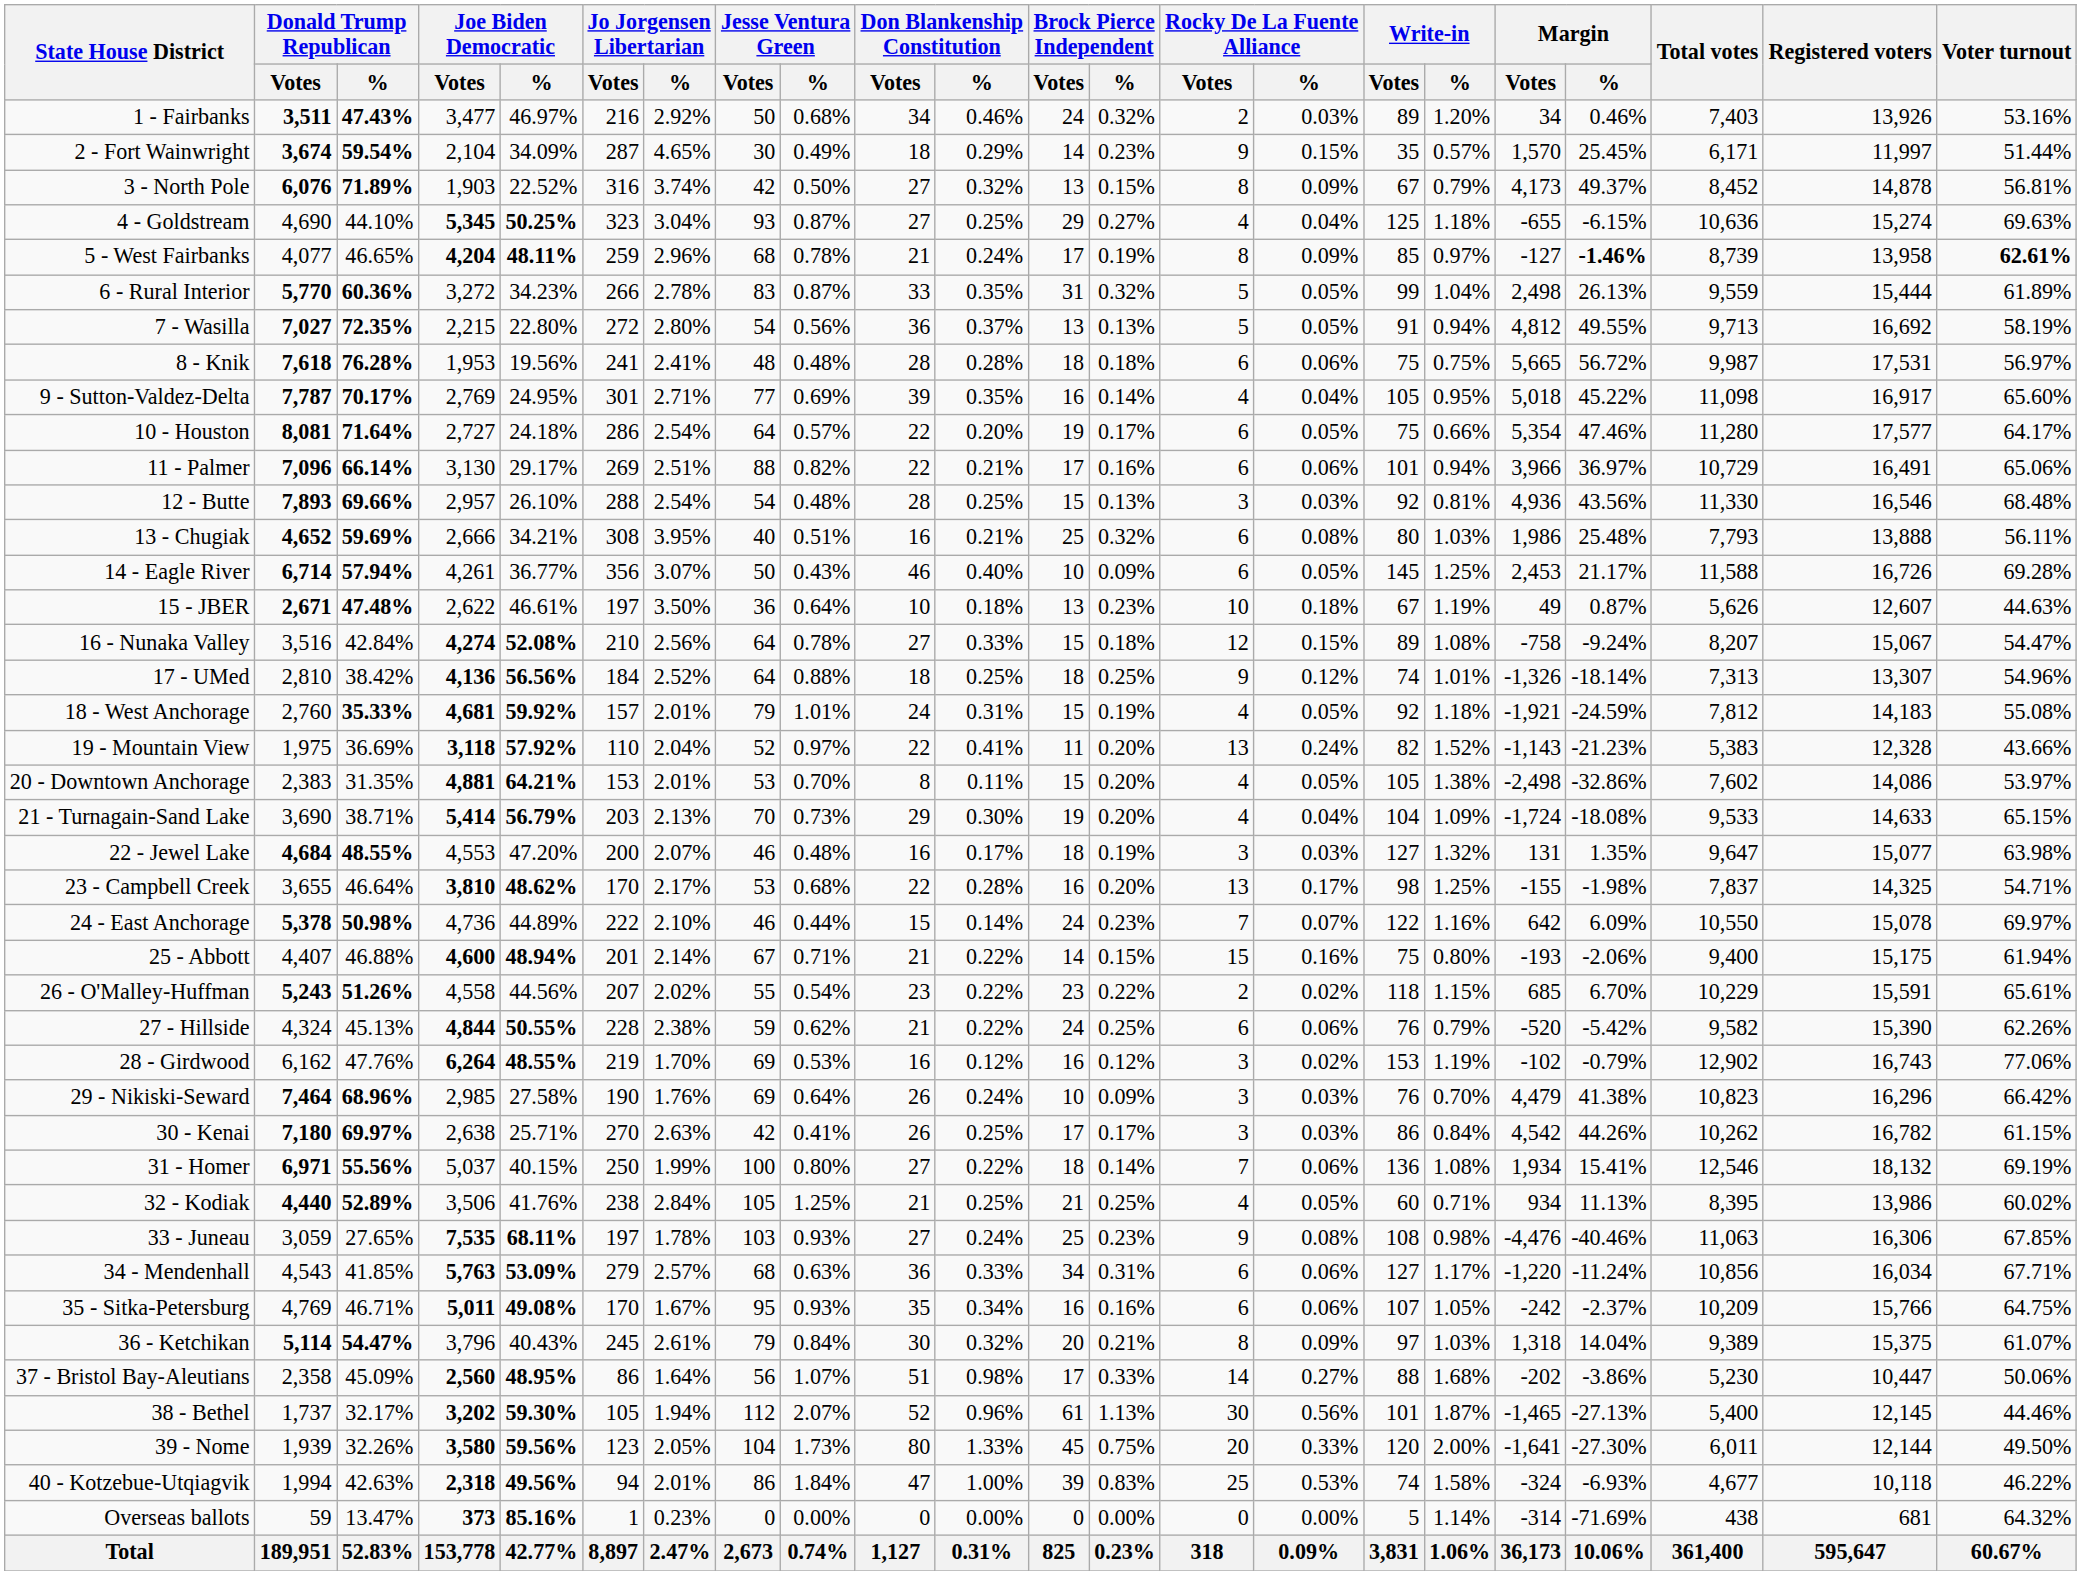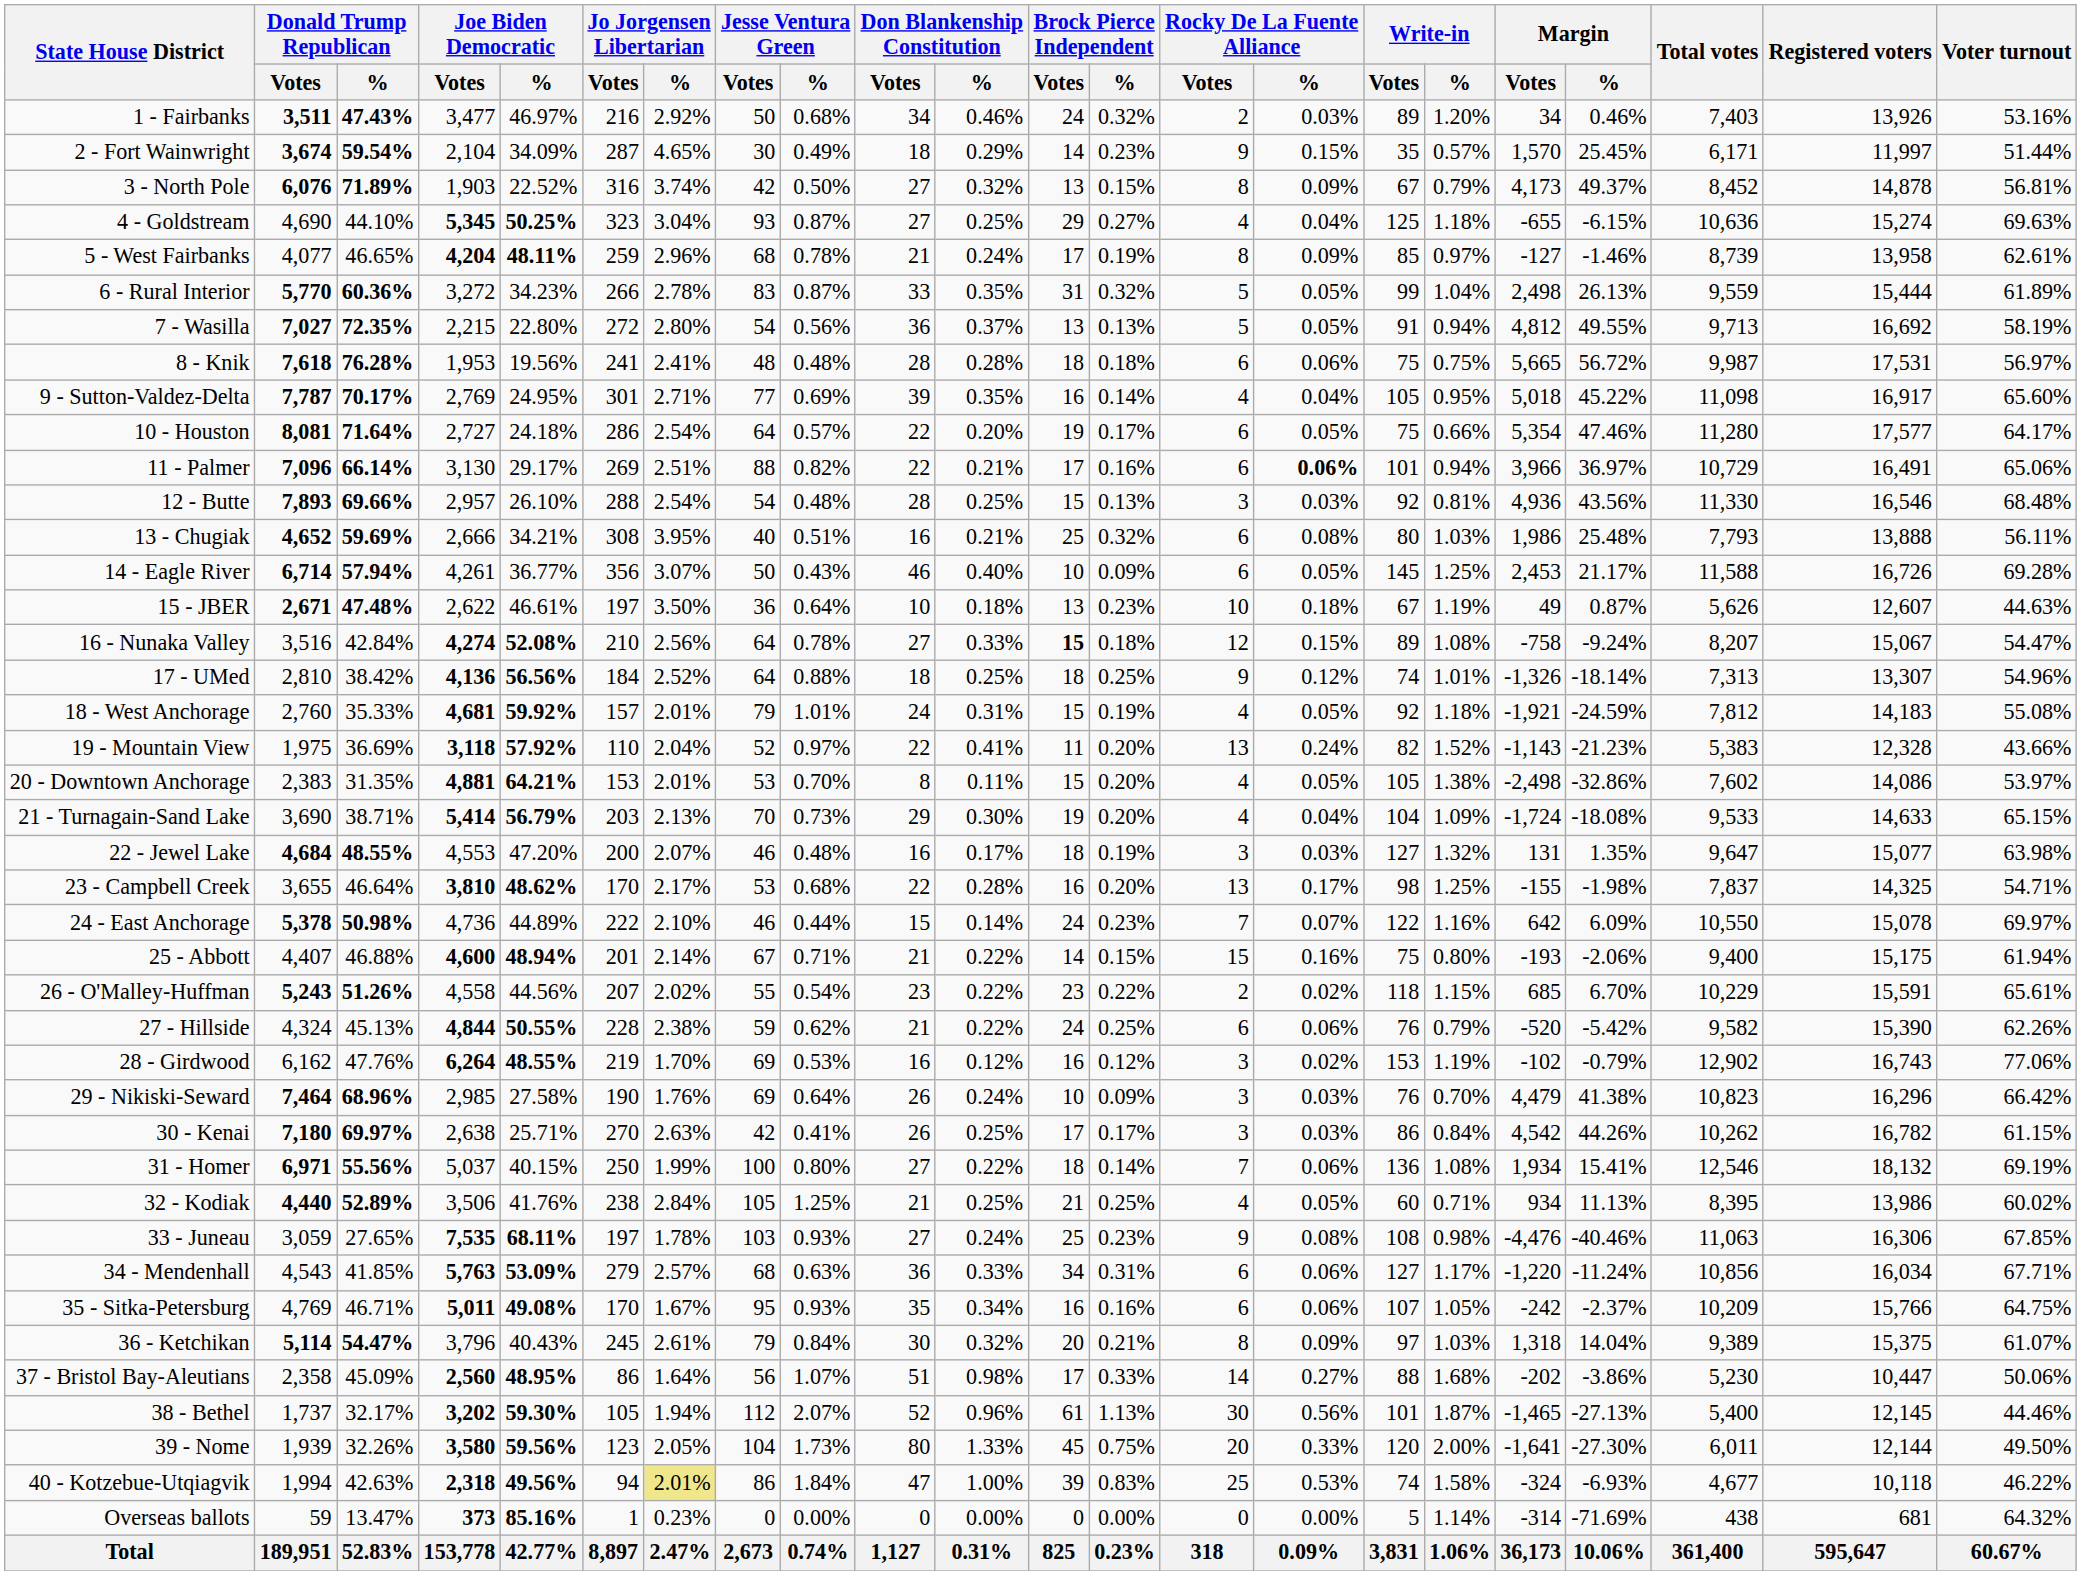5 - West Fairbanks | Margin / %: bold -> normal
5 - West Fairbanks | Voter turnout: bold -> normal
11 - Palmer | Rocky De La Fuente Alliance / %: normal -> bold
16 - Nunaka Valley | Brock Pierce Independent / Votes: normal -> bold
18 - West Anchorage | Donald Trump Republican / %: bold -> normal
40 - Kotzebue-Utqiagvik | Jo Jorgensen Libertarian / %: no background -> khaki background
